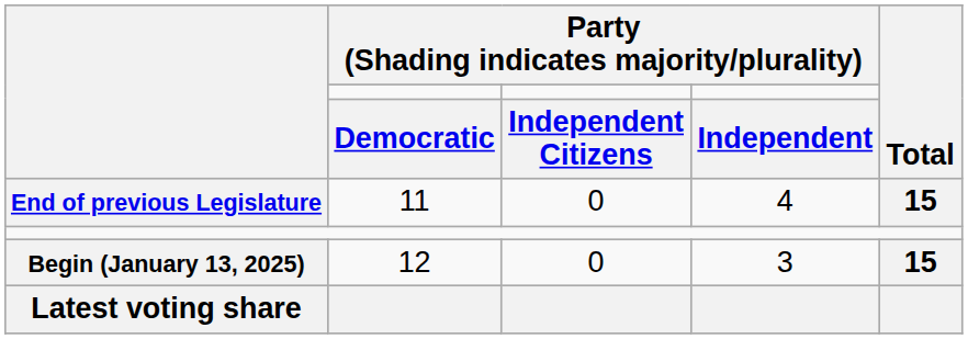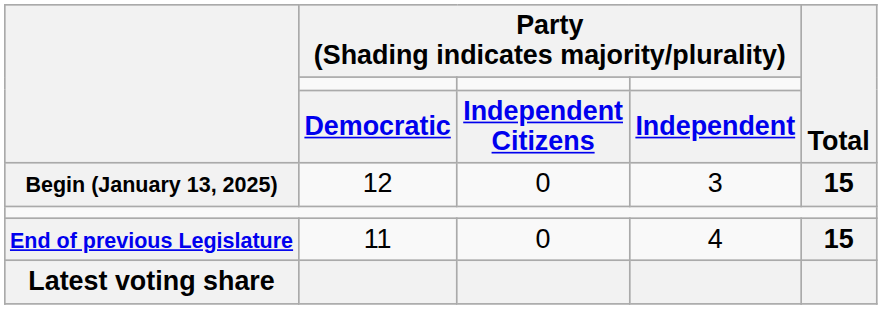rows swapped: End of previous Legislature <-> Begin (January 13, 2025)
